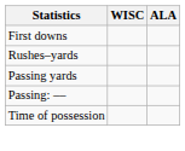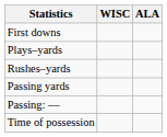+ row: Plays–yards
